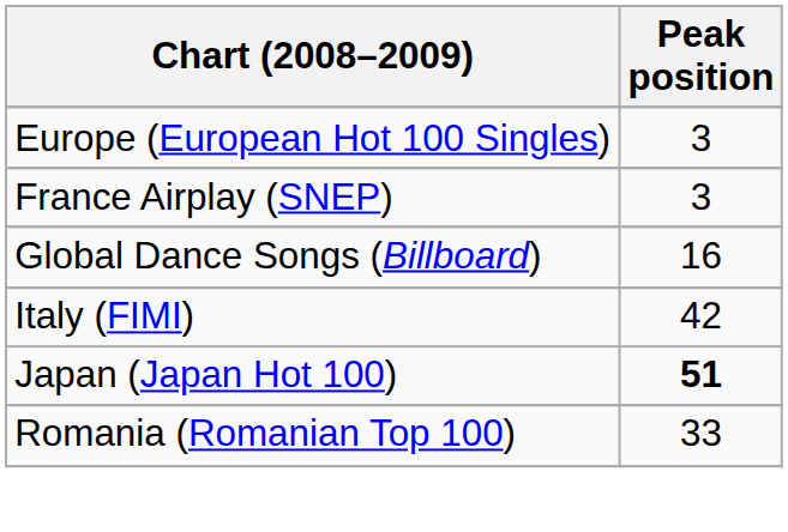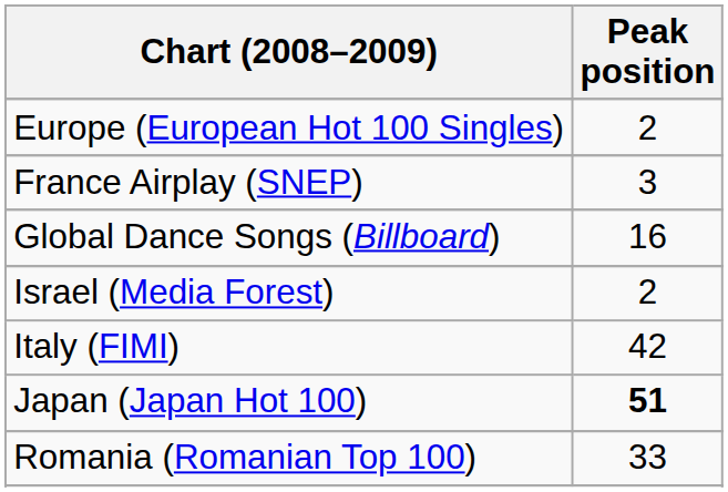Europe (European Hot 100 Singles) | Peak position: 3 -> 2
+ row: Israel (Media Forest) | 2
